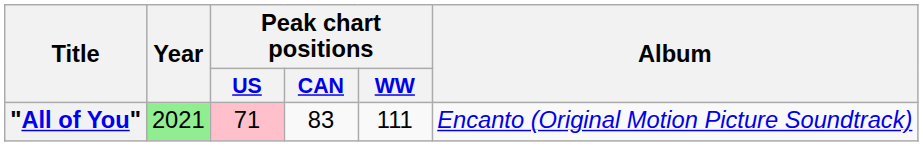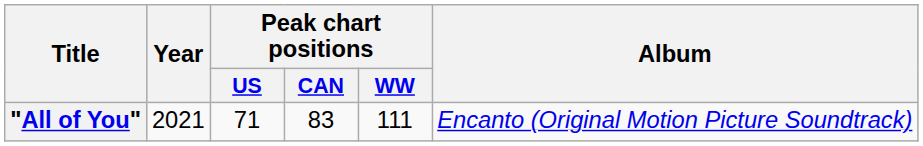row 3 | Year: lightgreen background -> no background
row 3 | Peak chart positions / US: pink background -> no background
